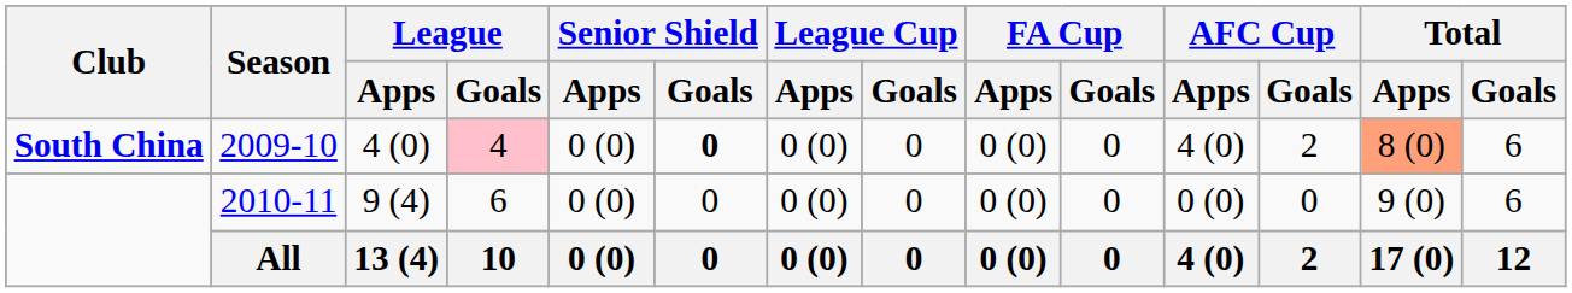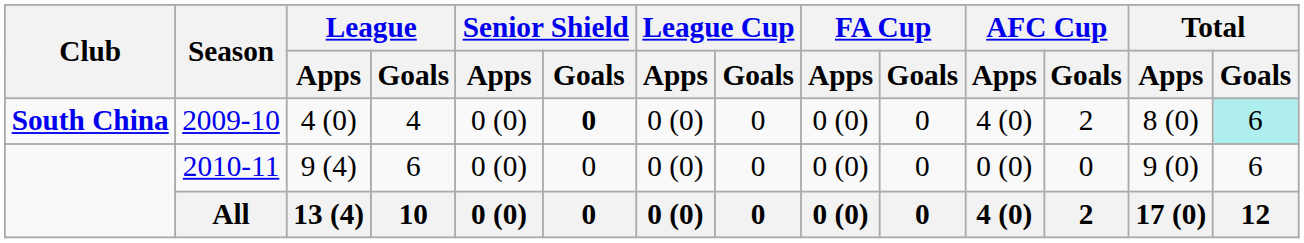South China | League / Goals: pink background -> no background
South China | Total / Apps: lightsalmon background -> no background
South China | Total / Goals: no background -> paleturquoise background
